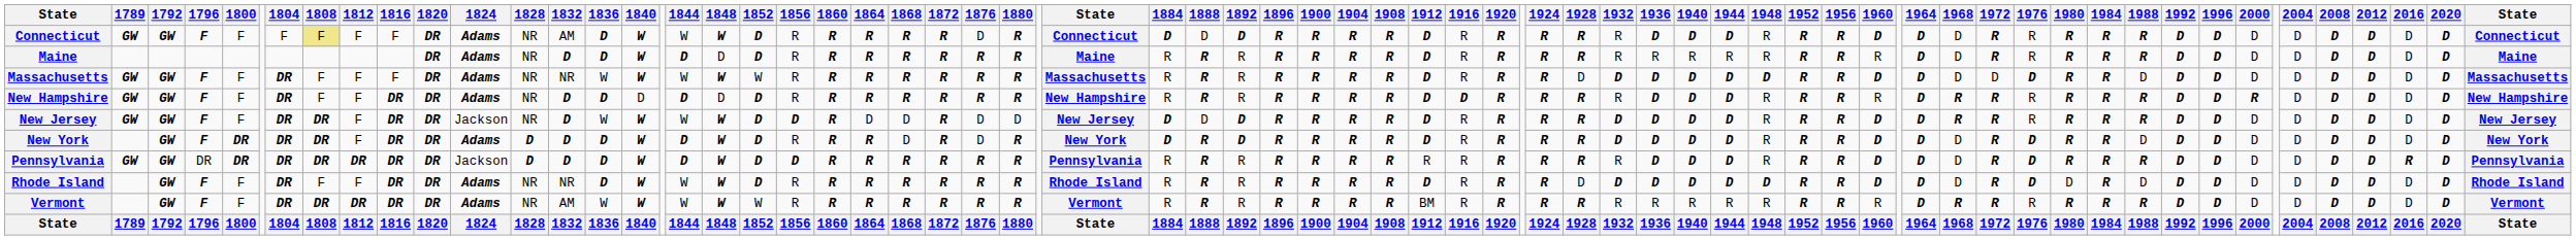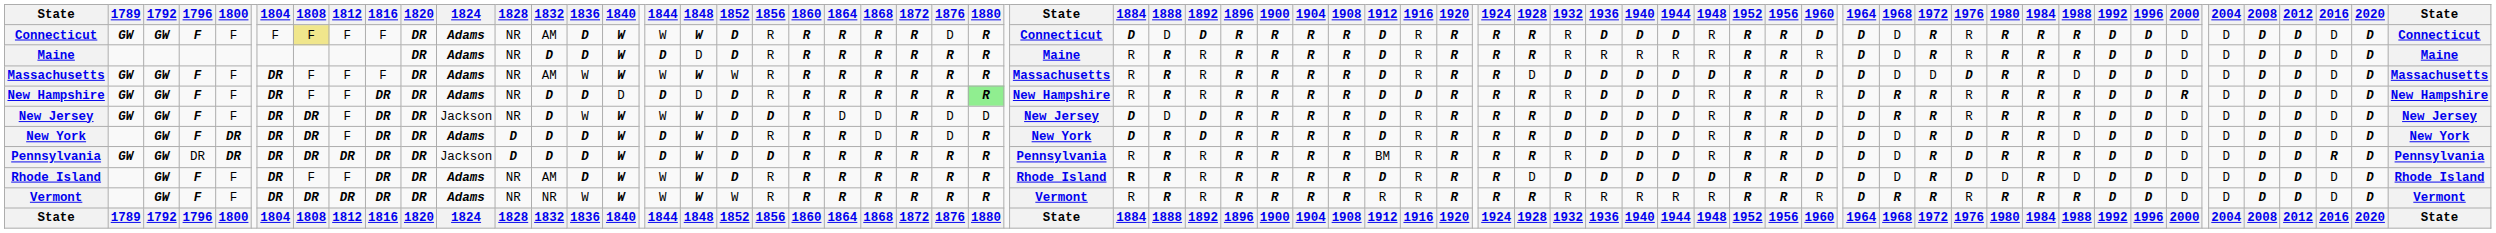row 4 | 1832: NR -> AM
row 5 | 1880: no background -> lightgreen background
row 8 | 1912: R -> BM
row 9 | 1832: NR -> AM
row 9 | 1884: normal -> bold
row 10 | 1832: AM -> NR
row 10 | 1912: BM -> R
